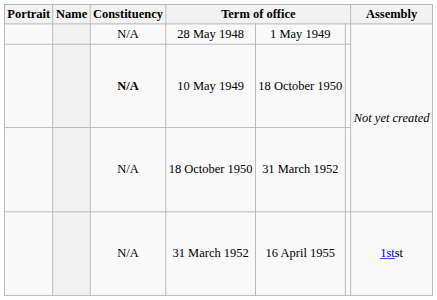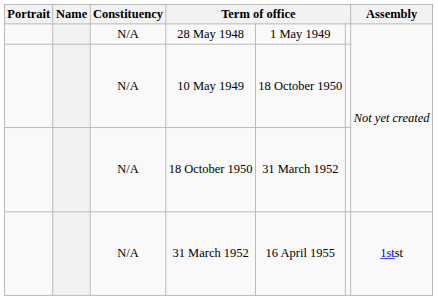10 May 1949 | Constituency: bold -> normal
